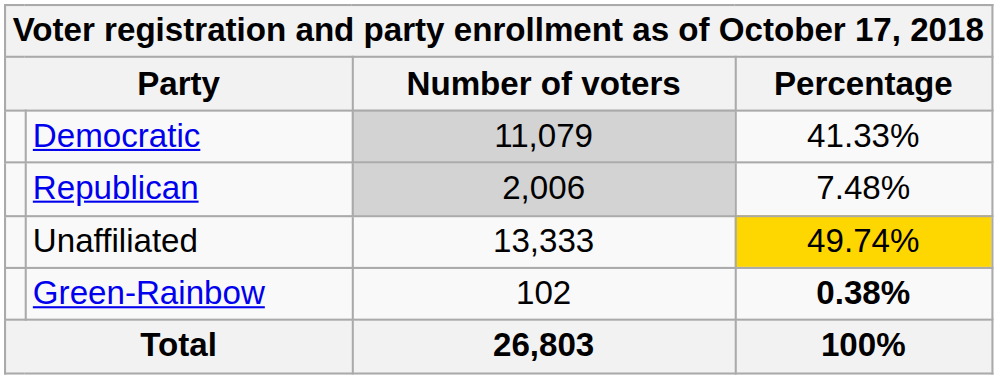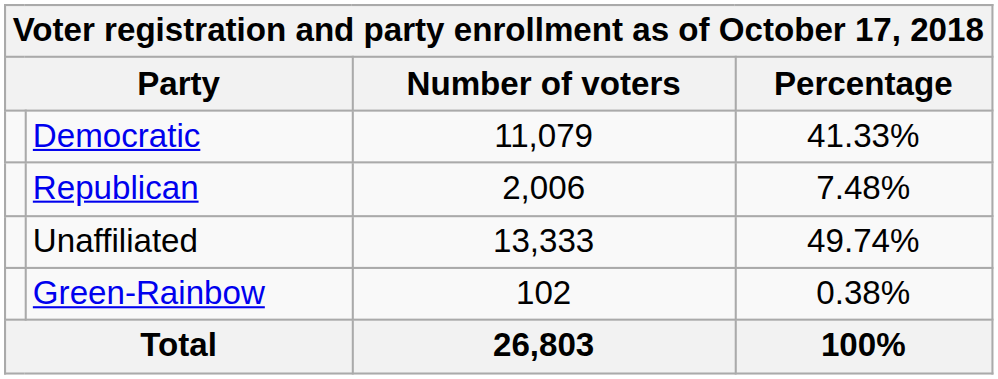Democratic | Number of voters: lightgrey background -> no background
Republican | Number of voters: lightgrey background -> no background
Unaffiliated | Percentage: gold background -> no background
Green-Rainbow | Percentage: bold -> normal
